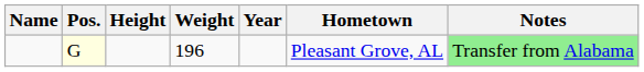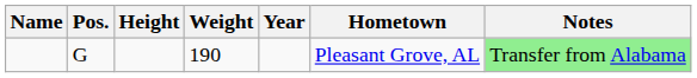row 2 | Pos.: lightyellow background -> no background
row 2 | Weight: 196 -> 190
